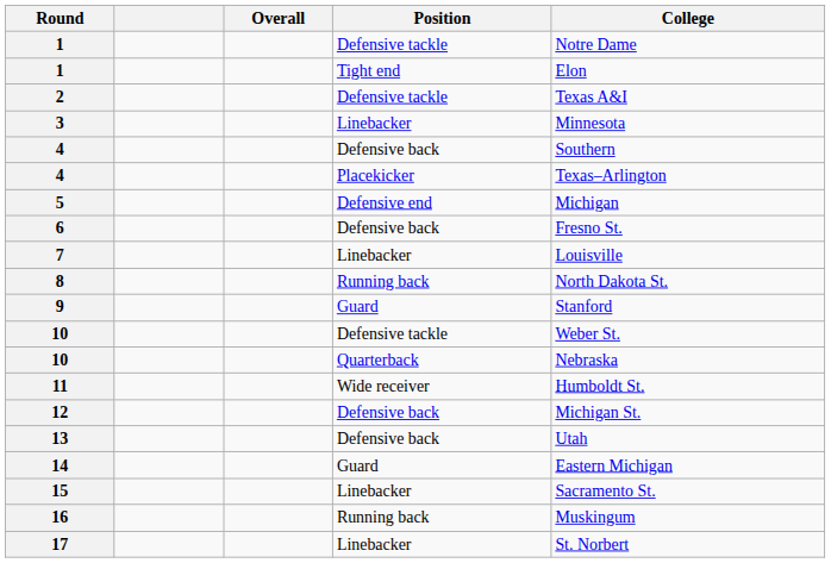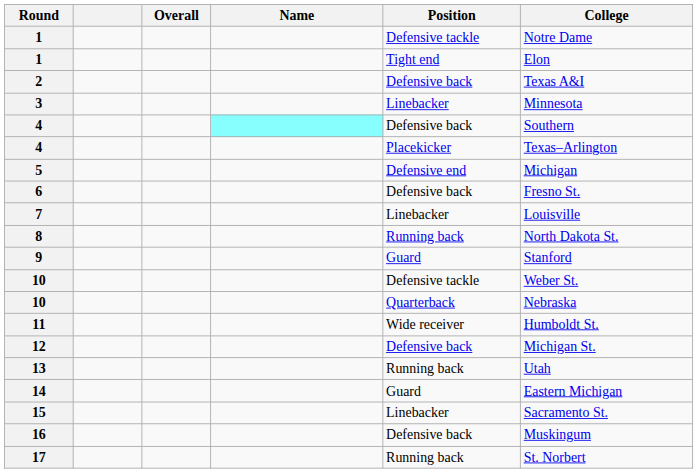+ column: Name
2 | Position: Defensive tackle -> Defensive back
13 | Position: Defensive back -> Running back
16 | Position: Running back -> Defensive back
17 | Position: Linebacker -> Running back
